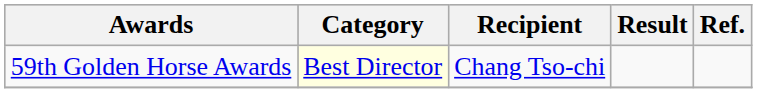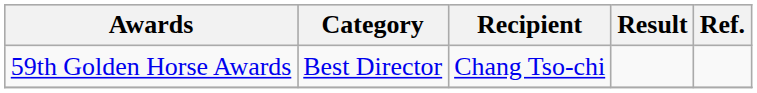59th Golden Horse Awards | Category: lightyellow background -> no background
